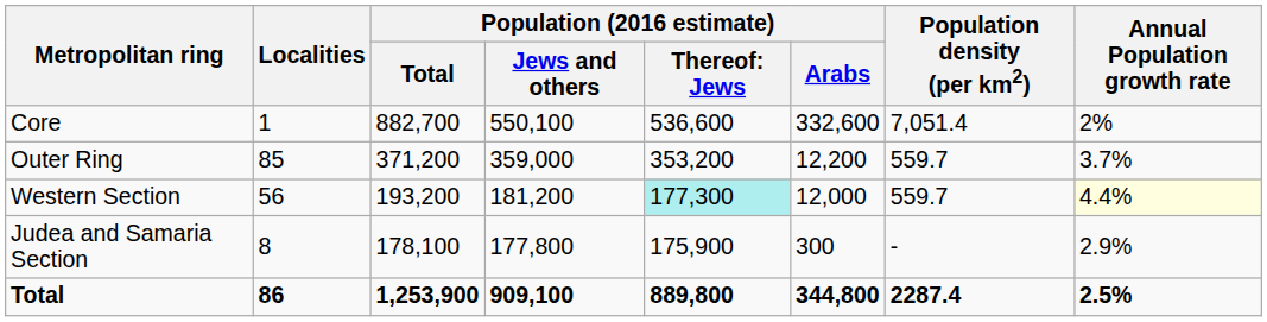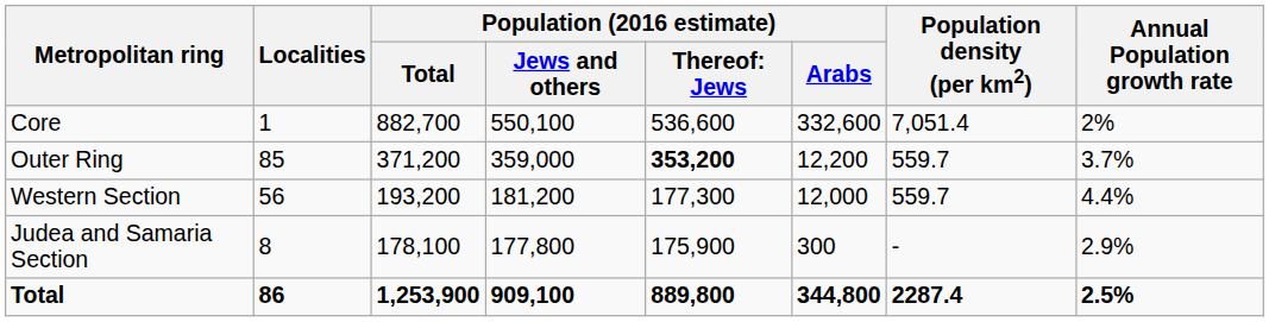Outer Ring | column 5: normal -> bold
Western Section | column 5: paleturquoise background -> no background
Western Section | Annual Population growth rate: lightyellow background -> no background
